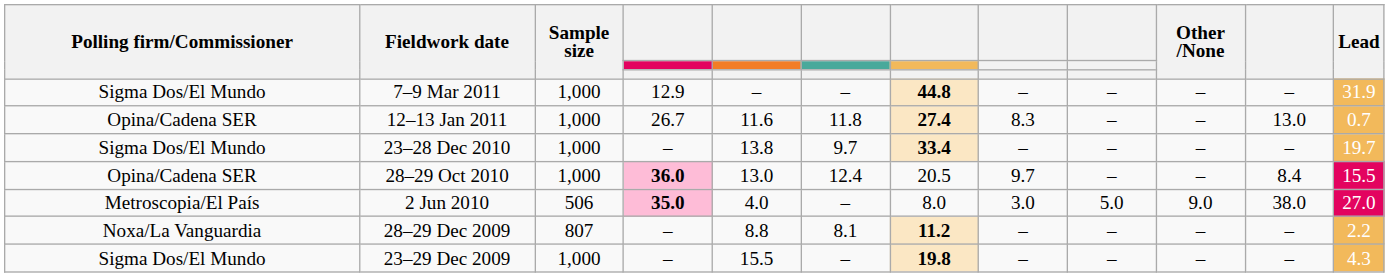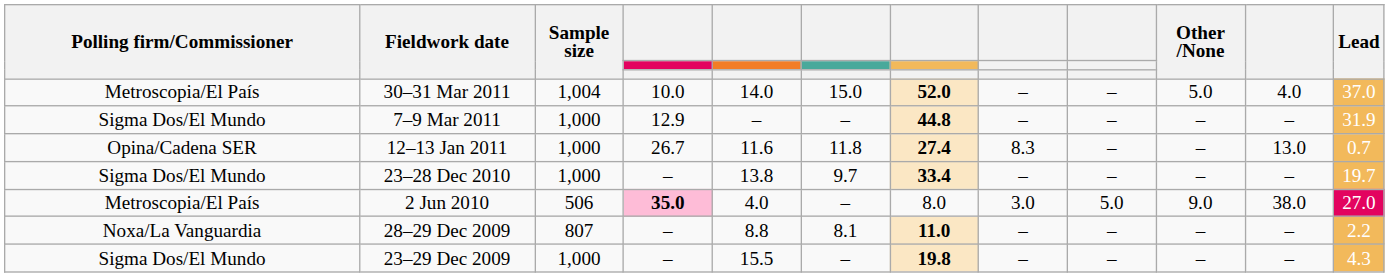+ row: Metroscopia/El País | 30–31 Mar 2011 | 1,004 | 10.0 | 14.0 | 15.0 | 52.0 | – | – | 5.0 | 4.0 | 37.0
- row: Opina/Cadena SER | 28–29 Oct 2010 | 1,000 | 36.0 | 13.0 | 12.4 | 20.5 | 9.7 | – | – | 8.4 | 15.5
28–29 Dec 2009 | column 7: 11.2 -> 11.0
